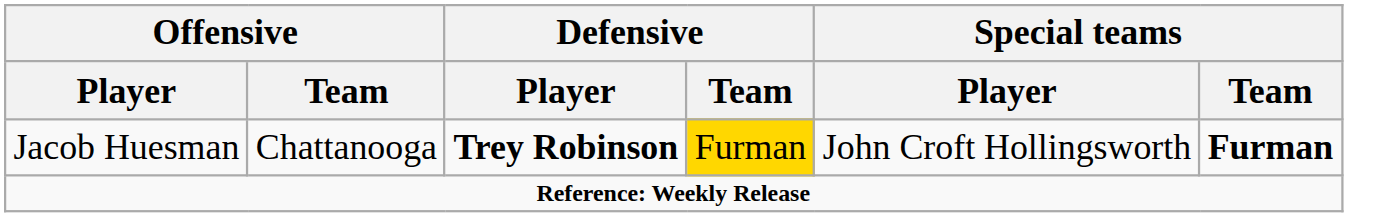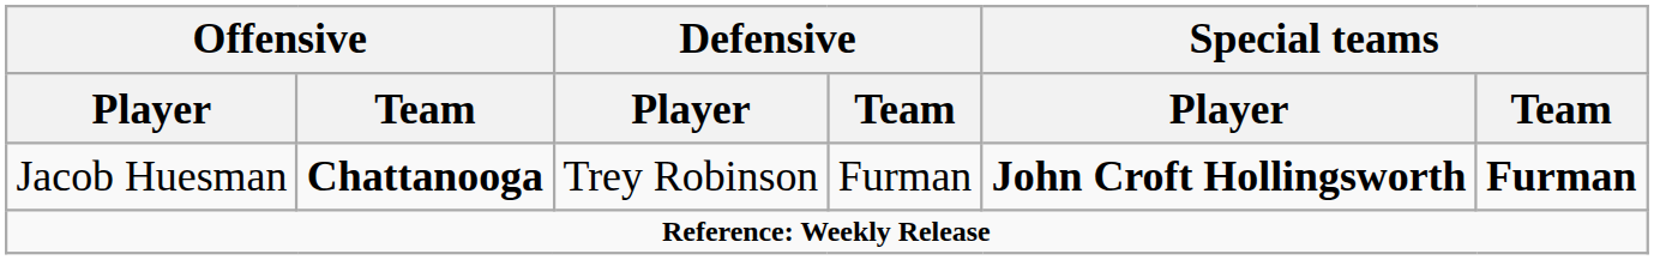Jacob Huesman | Offensive / Team: normal -> bold
Jacob Huesman | Defensive / Player: bold -> normal
Jacob Huesman | Defensive / Team: gold background -> no background
Jacob Huesman | Special teams / Player: normal -> bold
